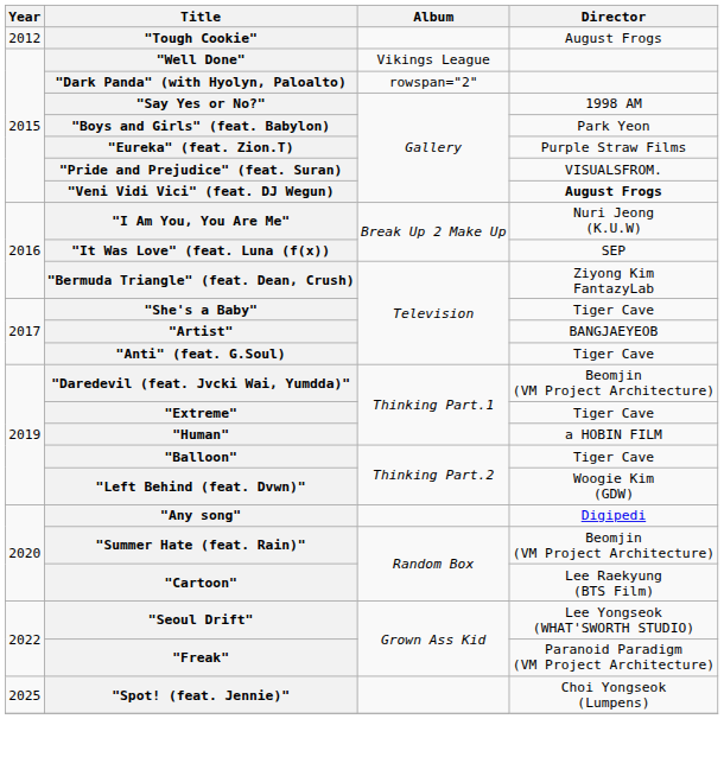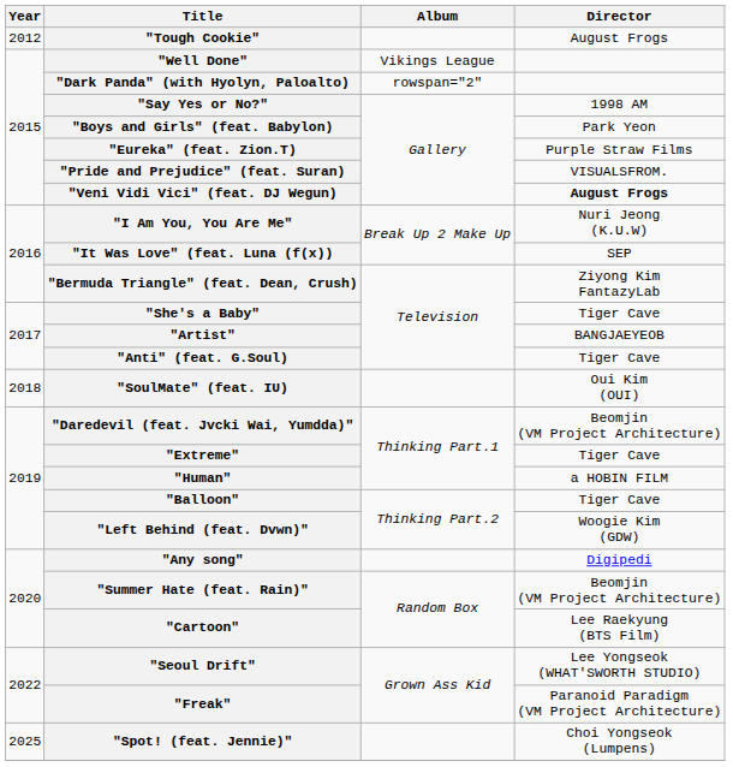+ row: 2018 | "SoulMate" (feat. IU) | Oui Kim (OUI)
